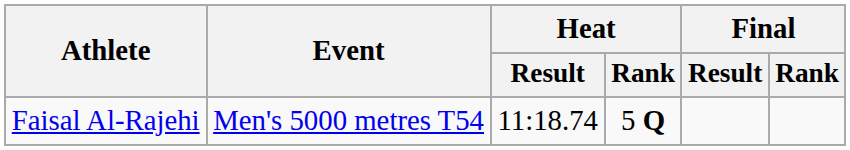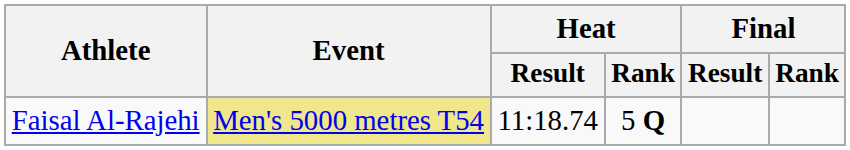Faisal Al-Rajehi | Event: no background -> khaki background
